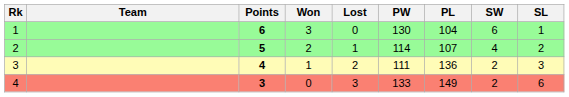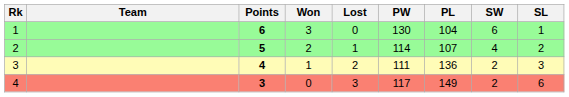row 5 | PW: 133 -> 117
